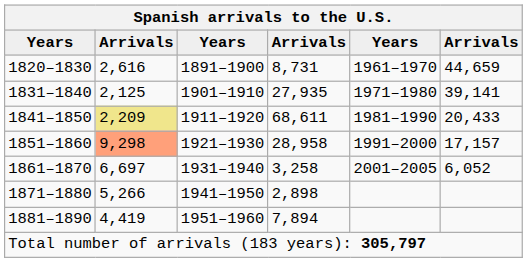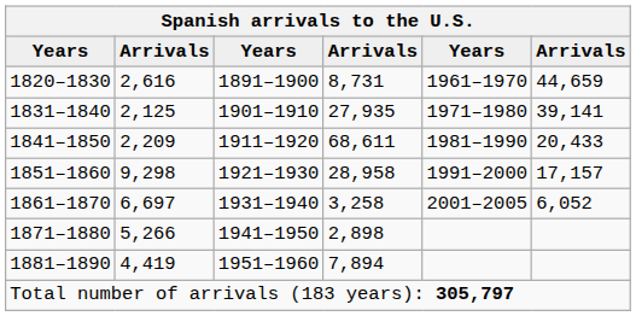1841–1850 | column 2: khaki background -> no background
1851–1860 | column 2: lightsalmon background -> no background
